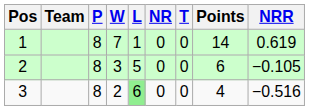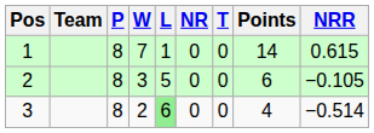row 2 | NRR: 0.619 -> 0.615
row 4 | NRR: −0.516 -> −0.514
